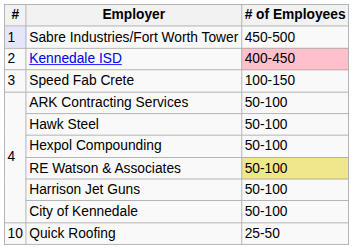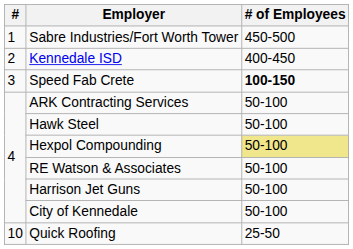Sabre Industries/Fort Worth Tower | #: lavender background -> no background
Kennedale ISD | # of Employees: pink background -> no background
Speed Fab Crete | # of Employees: normal -> bold
Hexpol Compounding | # of Employees: no background -> khaki background
RE Watson & Associates | # of Employees: khaki background -> no background
